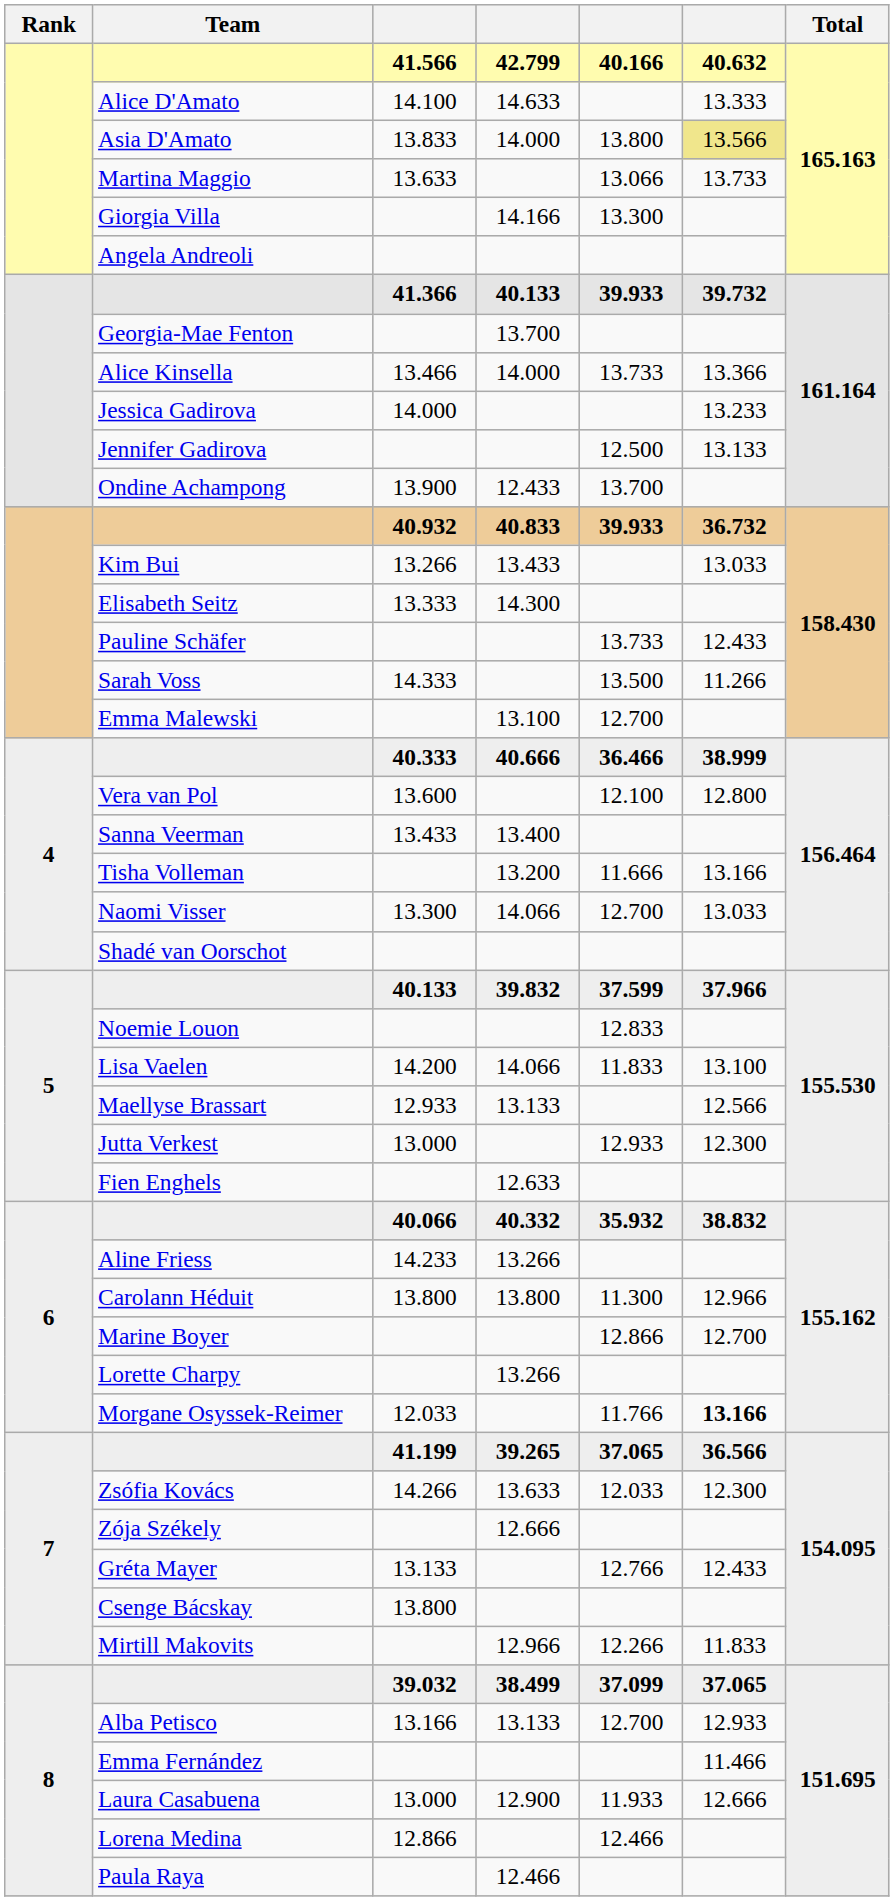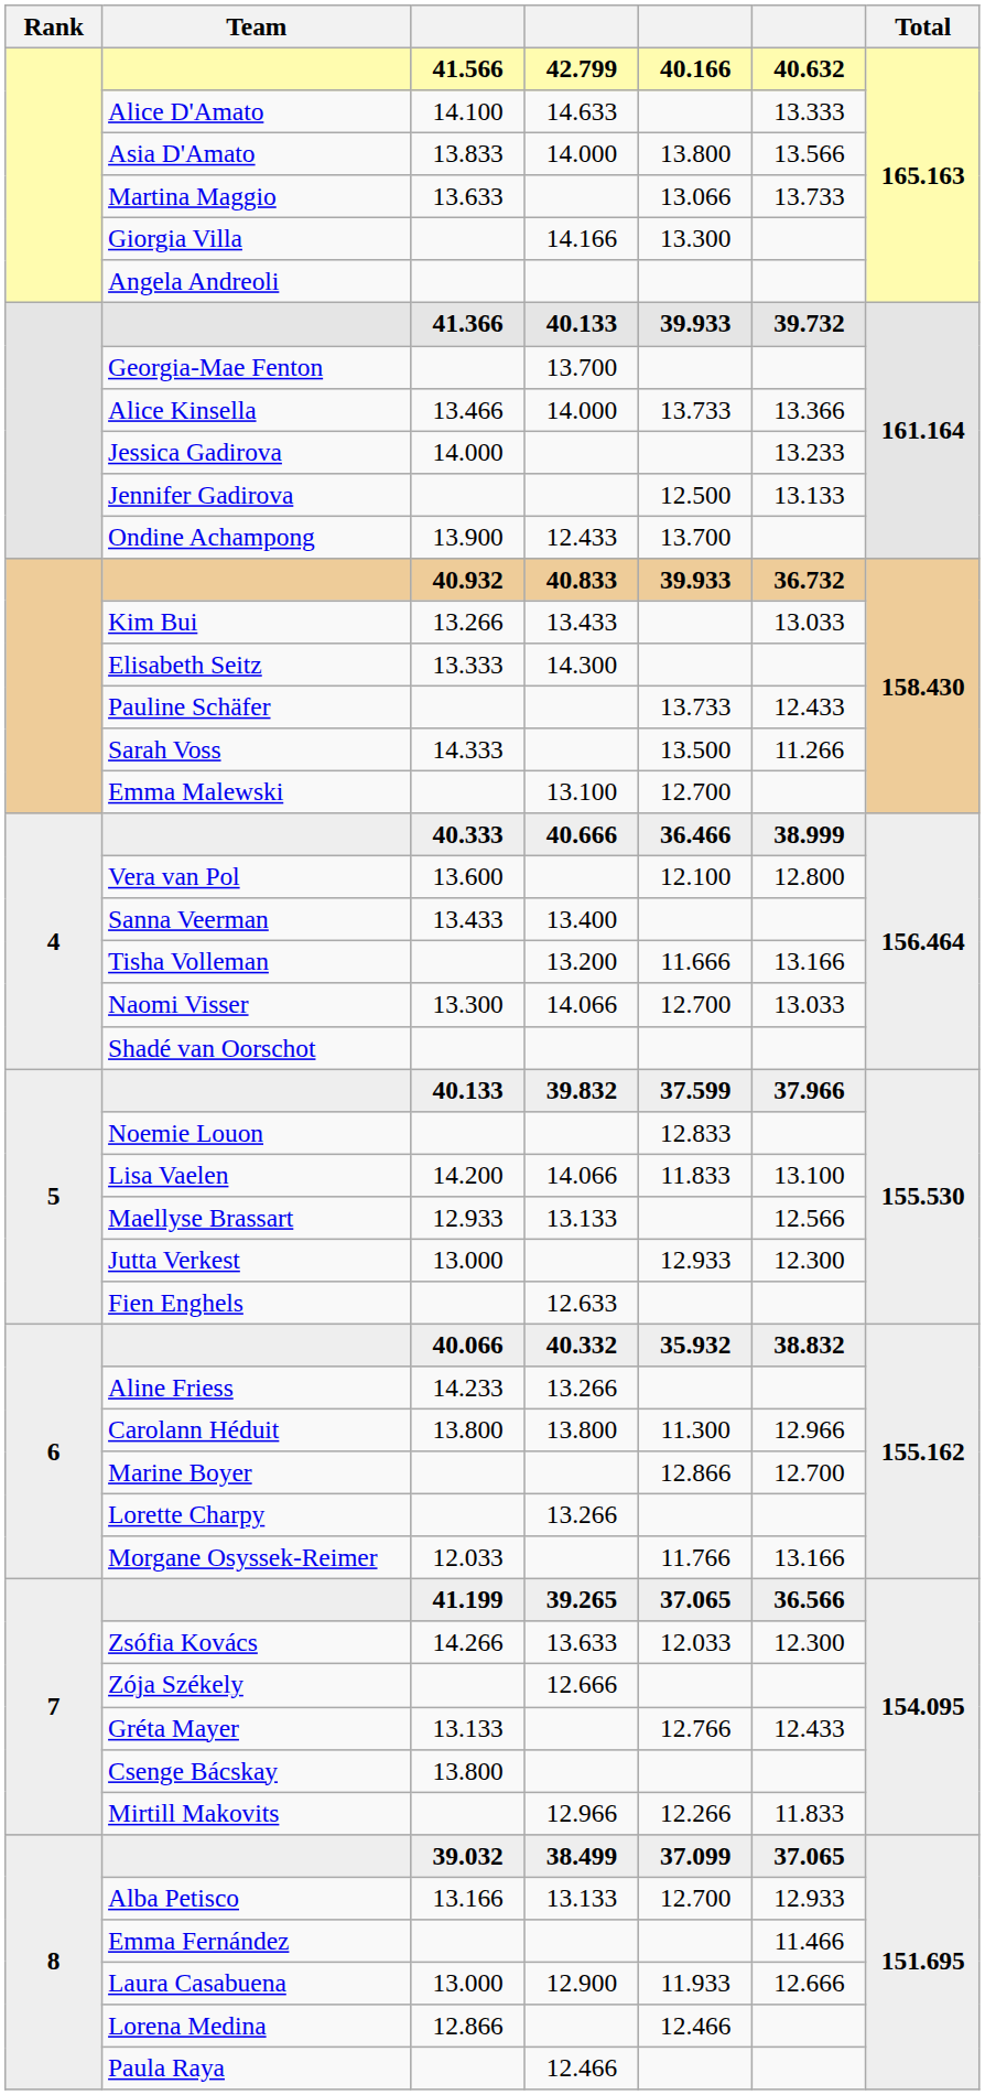Asia D'Amato | column 6: khaki background -> no background
Morgane Osyssek-Reimer | column 6: bold -> normal
